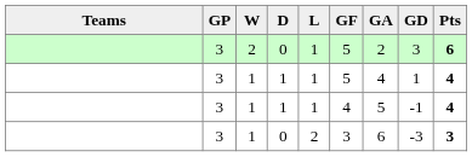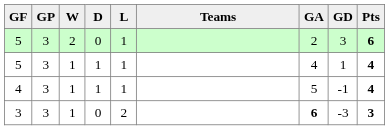columns swapped: Teams <-> GF
row 5 | GA: normal -> bold
